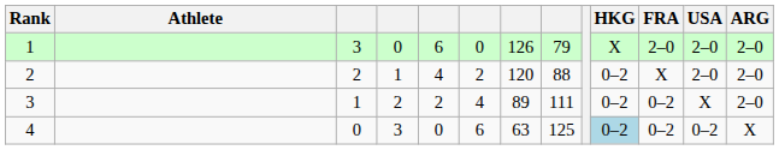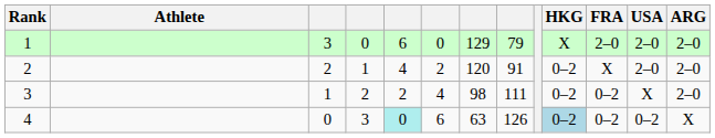row 2 | column 7: 126 -> 129
row 3 | column 8: 88 -> 91
row 4 | column 7: 89 -> 98
row 5 | column 5: no background -> paleturquoise background
row 5 | column 8: 125 -> 126
